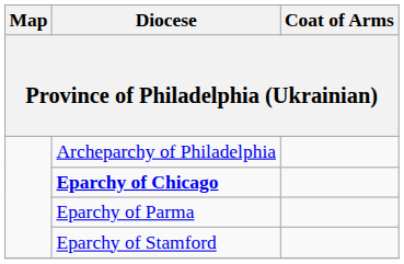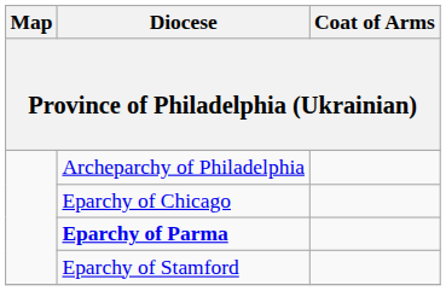Eparchy of Chicago | Diocese: bold -> normal
Eparchy of Parma | Diocese: normal -> bold
